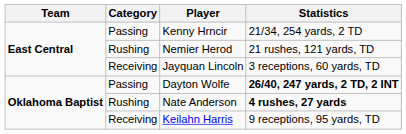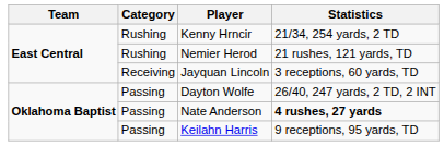Kenny Hrncir | Category: Passing -> Rushing
Dayton Wolfe | Statistics: bold -> normal
Nate Anderson | Category: Rushing -> Passing
Keilahn Harris | Category: Receiving -> Passing
